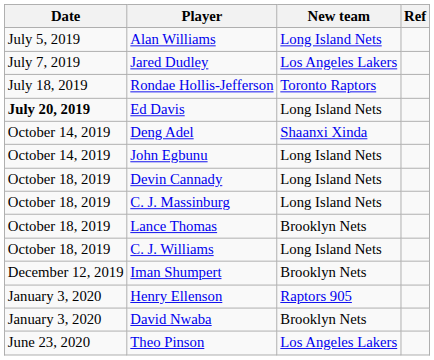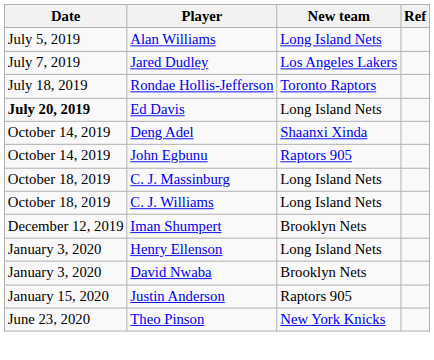John Egbunu | New team: Long Island Nets -> Raptors 905
- row: October 18, 2019 | Devin Cannady | Long Island Nets
- row: October 18, 2019 | Lance Thomas | Brooklyn Nets
Henry Ellenson | New team: Raptors 905 -> Long Island Nets
+ row: January 15, 2020 | Justin Anderson | Raptors 905
Theo Pinson | New team: Los Angeles Lakers -> New York Knicks
